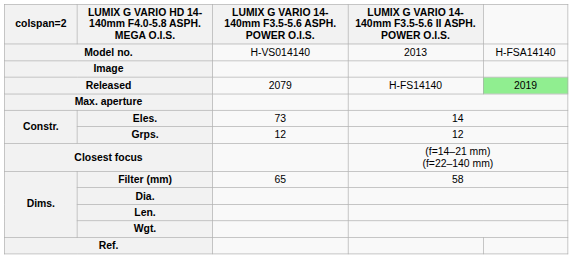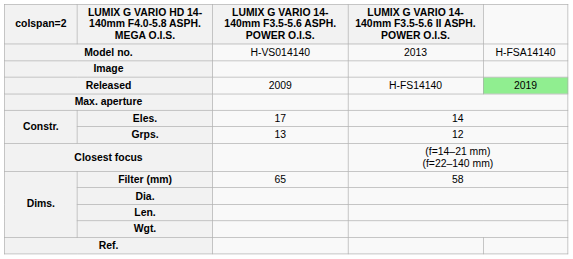Released | LUMIX G VARIO 14-140mm F3.5-5.6 ASPH. POWER O.I.S.: 2079 -> 2009
Eles. | LUMIX G VARIO 14-140mm F3.5-5.6 ASPH. POWER O.I.S.: 73 -> 17
Grps. | LUMIX G VARIO 14-140mm F3.5-5.6 ASPH. POWER O.I.S.: 12 -> 13
